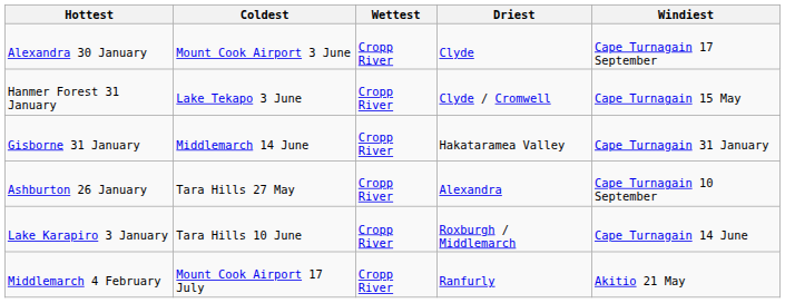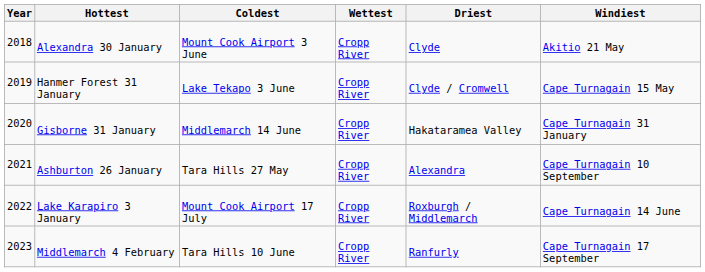+ column: Year | 2018 | 2019 | 2020 | 2021 | 2022 | 2023
Alexandra 30 January | Windiest: Cape Turnagain 17 September -> Akitio 21 May
Lake Karapiro 3 January | Coldest: Tara Hills 10 June -> Mount Cook Airport 17 July
Middlemarch 4 February | Coldest: Mount Cook Airport 17 July -> Tara Hills 10 June
Middlemarch 4 February | Windiest: Akitio 21 May -> Cape Turnagain 17 September
